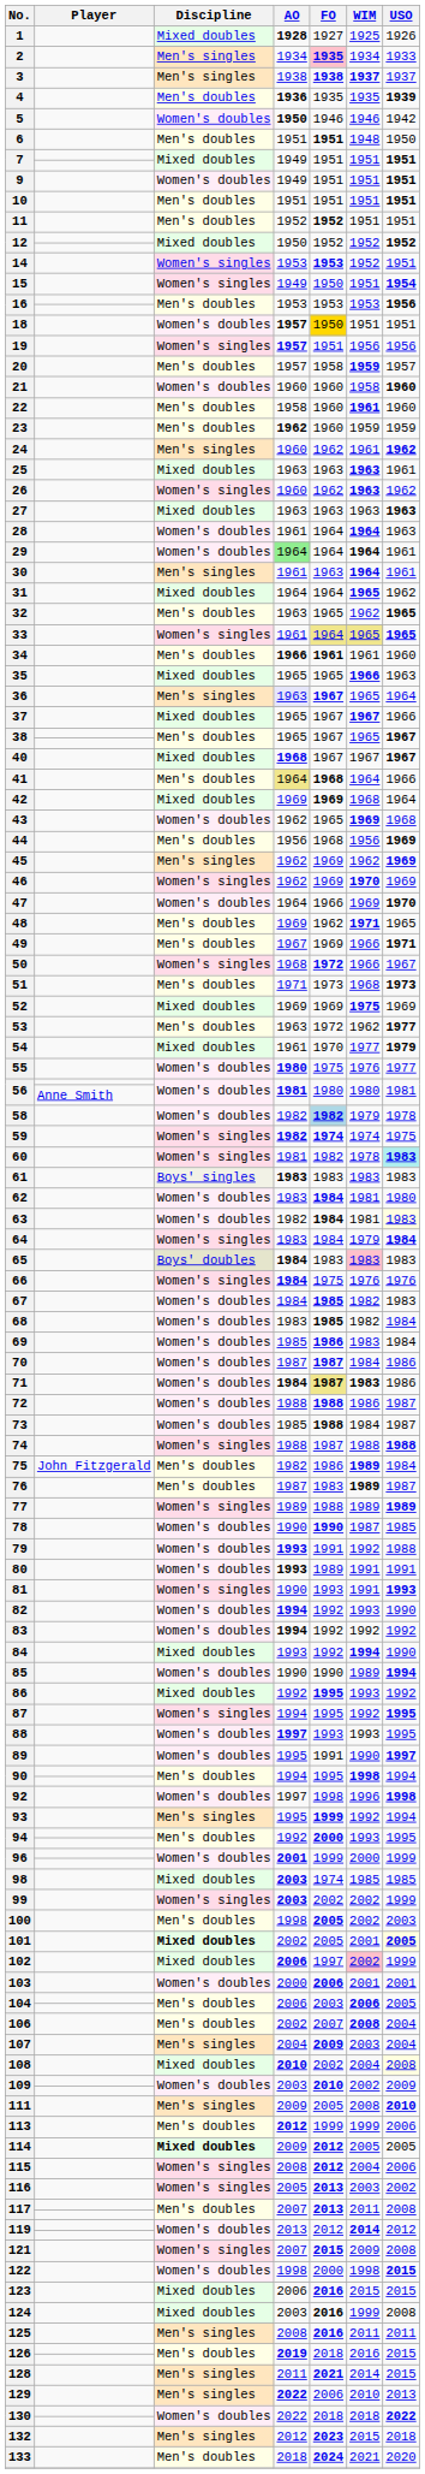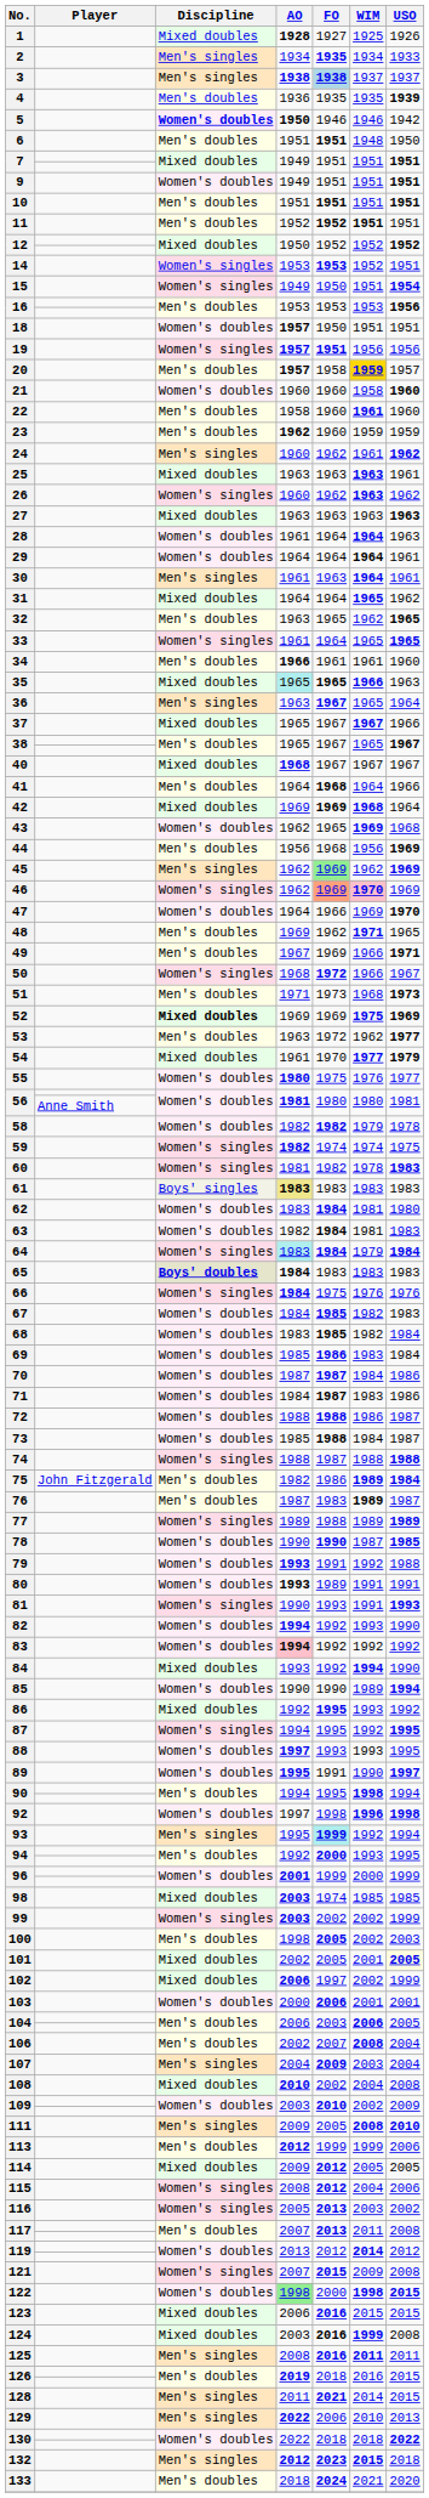2 | FO: pink background -> no background
3 | AO: normal -> bold
3 | FO: no background -> lightblue background
3 | WIM: bold -> normal
4 | AO: bold -> normal
5 | Discipline: normal -> bold
10 | FO: normal -> bold
11 | WIM: normal -> bold
18 | FO: gold background -> no background
19 | FO: normal -> bold
20 | AO: normal -> bold
20 | WIM: no background -> gold background
29 | AO: lightgreen background -> no background
33 | FO: khaki background -> no background
33 | WIM: khaki background -> no background
34 | FO: bold -> normal
35 | AO: no background -> paleturquoise background
35 | FO: normal -> bold
36 | AO: lavender background -> no background
40 | USO: bold -> normal
41 | AO: khaki background -> no background
42 | WIM: normal -> bold
45 | FO: no background -> lightgreen background
46 | FO: no background -> lightsalmon background
46 | WIM: no background -> pink background
52 | Discipline: normal -> bold
52 | USO: normal -> bold
54 | WIM: normal -> bold
58 | FO: lightblue background -> no background
59 | FO: bold -> normal
60 | USO: paleturquoise background -> no background
61 | AO: no background -> khaki background
63 | USO: lightyellow background -> no background
64 | AO: no background -> paleturquoise background
64 | FO: normal -> bold
65 | Discipline: normal -> bold
65 | WIM: pink background -> no background
71 | AO: bold -> normal
71 | FO: khaki background -> no background
71 | WIM: bold -> normal
75 | USO: normal -> bold
78 | USO: normal -> bold
83 | AO: no background -> pink background
89 | AO: normal -> bold
92 | WIM: normal -> bold
93 | FO: no background -> paleturquoise background
101 | Discipline: bold -> normal
102 | WIM: pink background -> no background
108 | USO: lightyellow background -> no background
111 | WIM: normal -> bold
114 | Discipline: bold -> normal
122 | AO: no background -> lightgreen background
122 | WIM: normal -> bold
124 | WIM: normal -> bold
125 | WIM: normal -> bold
132 | AO: normal -> bold
132 | WIM: normal -> bold
